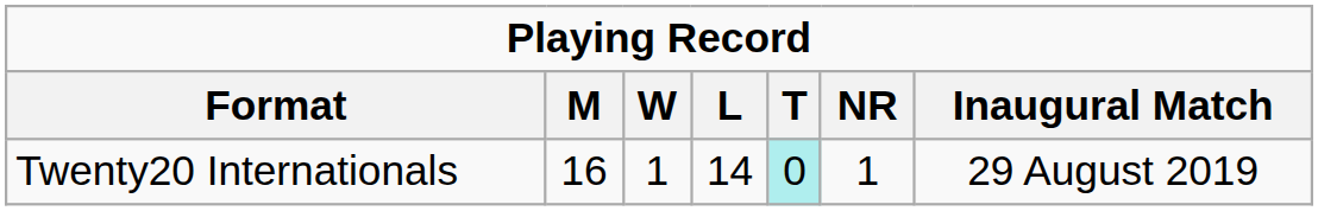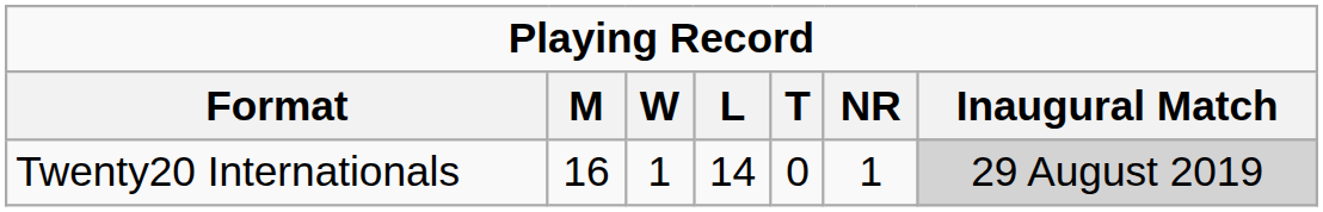Twenty20 Internationals | T: paleturquoise background -> no background
Twenty20 Internationals | Inaugural Match: no background -> lightgrey background
